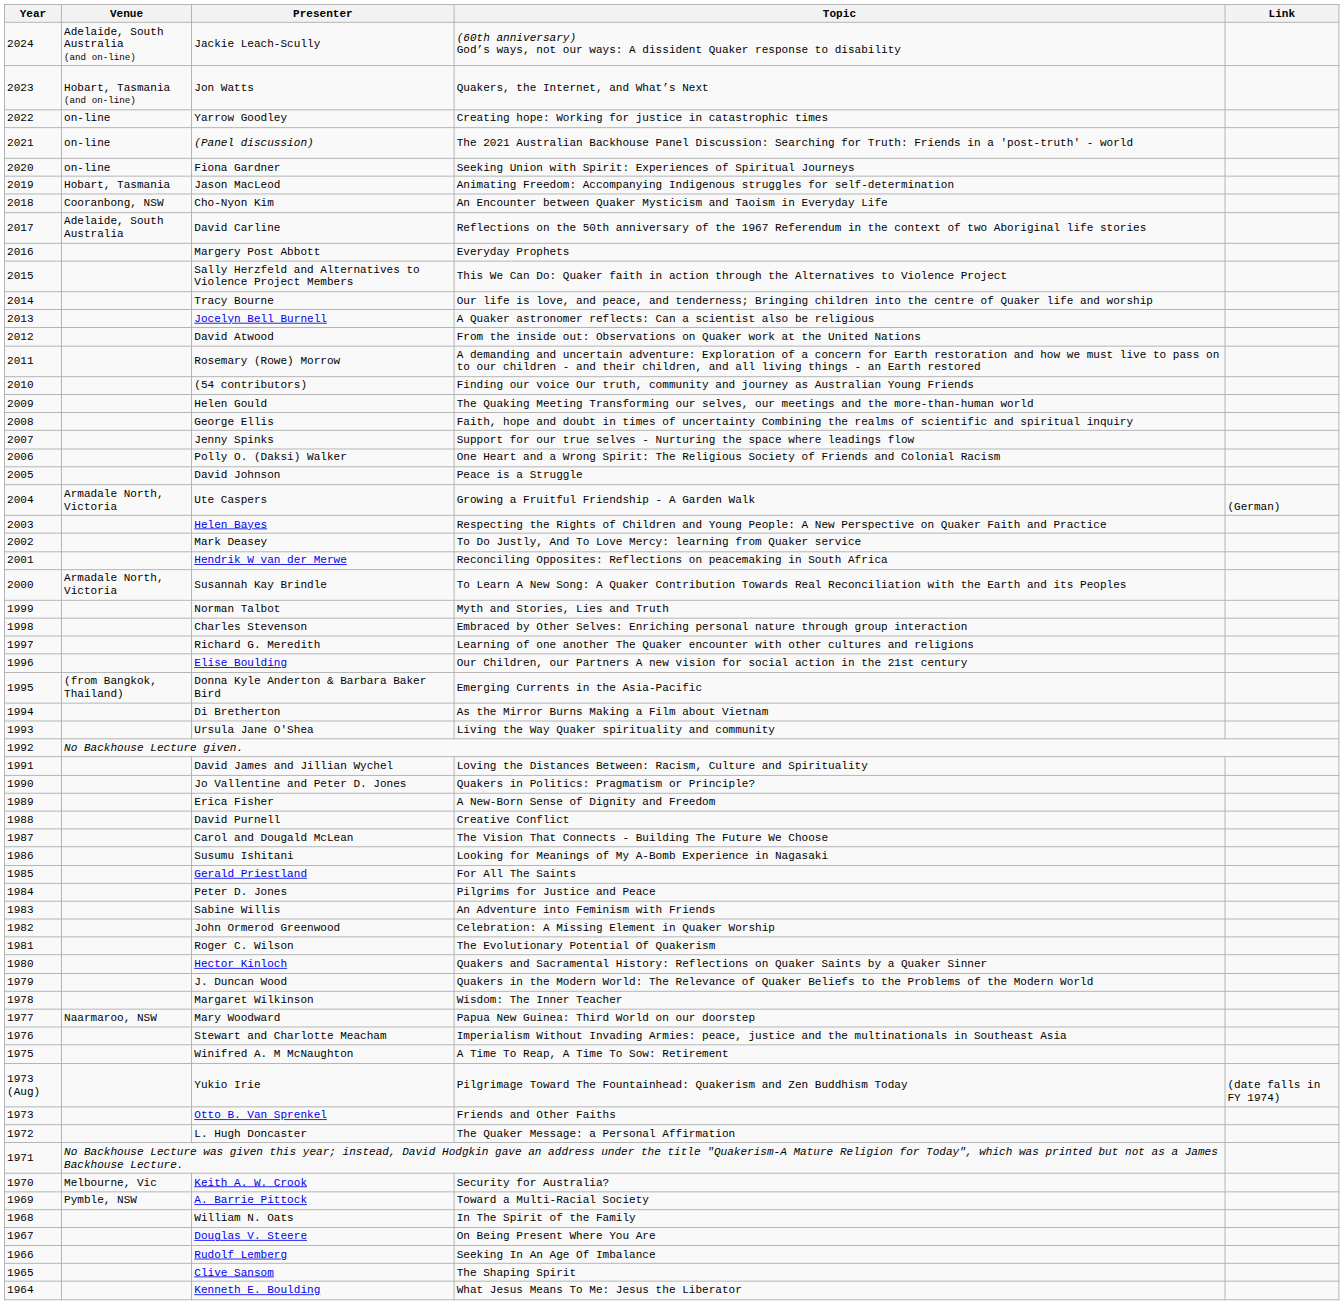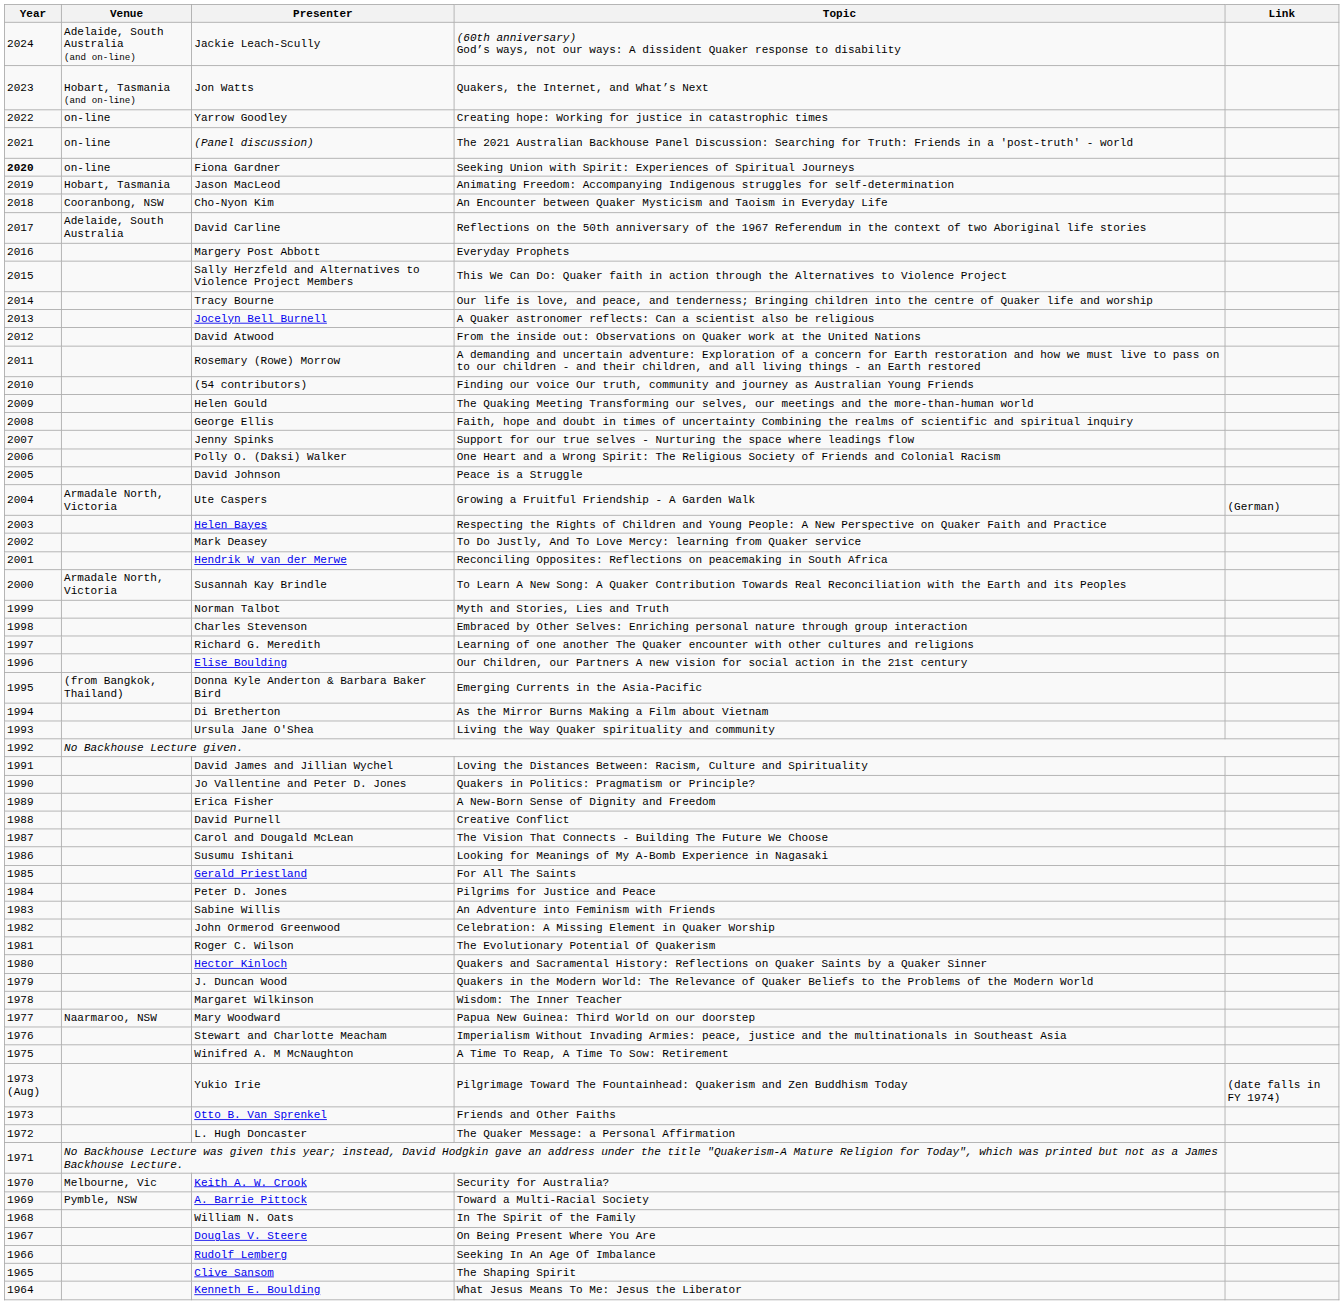Fiona Gardner | Year: normal -> bold
